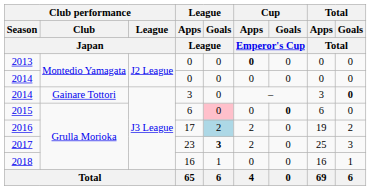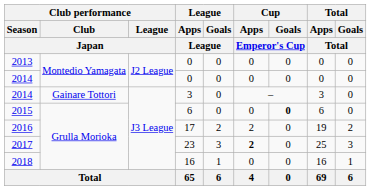2013 | Cup / Apps / Emperor's Cup: bold -> normal
2014 / 3 | Total / Goals / Total: bold -> normal
2015 | League / Goals / League: pink background -> no background
2016 | League / Goals / League: lightblue background -> no background
2017 | League / Goals / League: bold -> normal
2017 | Cup / Apps / Emperor's Cup: normal -> bold
